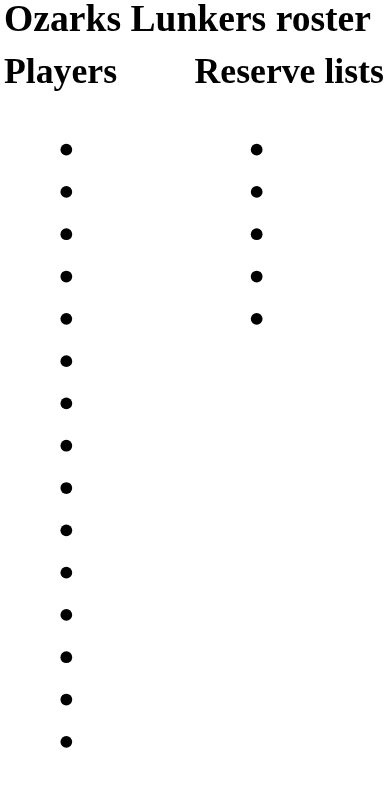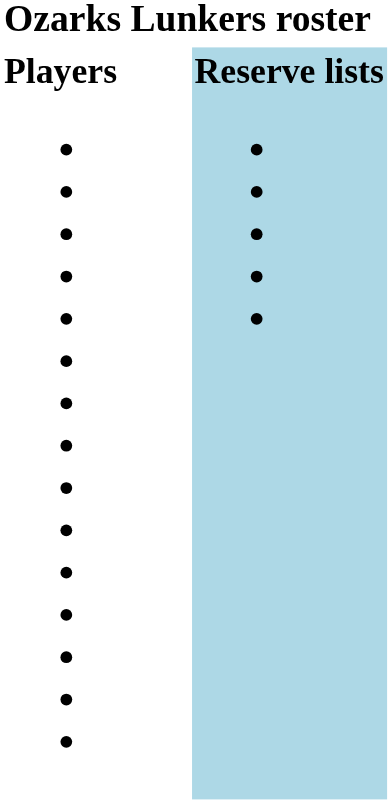Players | column 2: no background -> lightblue background
